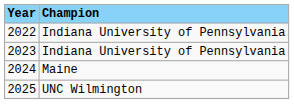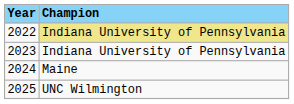2022 | Champion: no background -> khaki background
